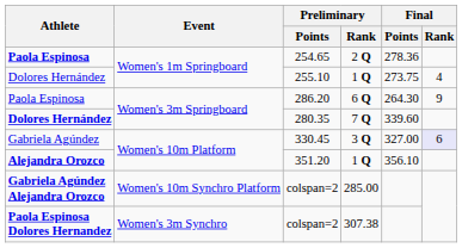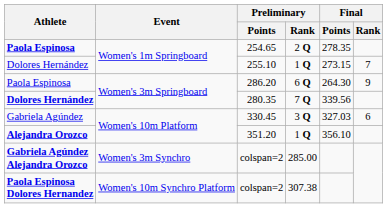254.65 | Final / Points: 278.36 -> 278.35
255.10 | Final / Points: 273.75 -> 273.15
255.10 | Final / Rank: 4 -> 7
280.35 | Final / Points: 339.60 -> 339.56
330.45 | Final / Points: 327.00 -> 327.03
330.45 | Final / Rank: lavender background -> no background
colspan=2 / 285.00 | Event: Women's 10m Synchro Platform -> Women's 3m Synchro
colspan=2 / 307.38 | Event: Women's 3m Synchro -> Women's 10m Synchro Platform
